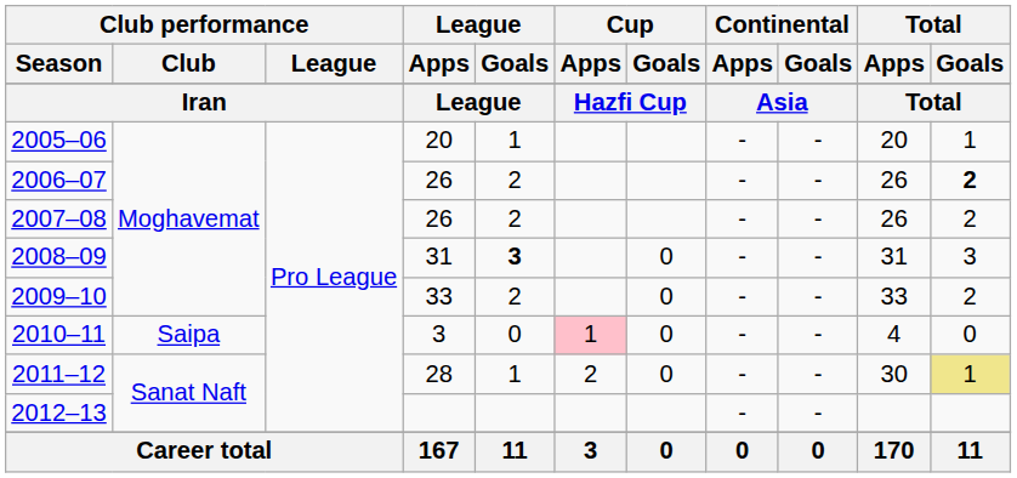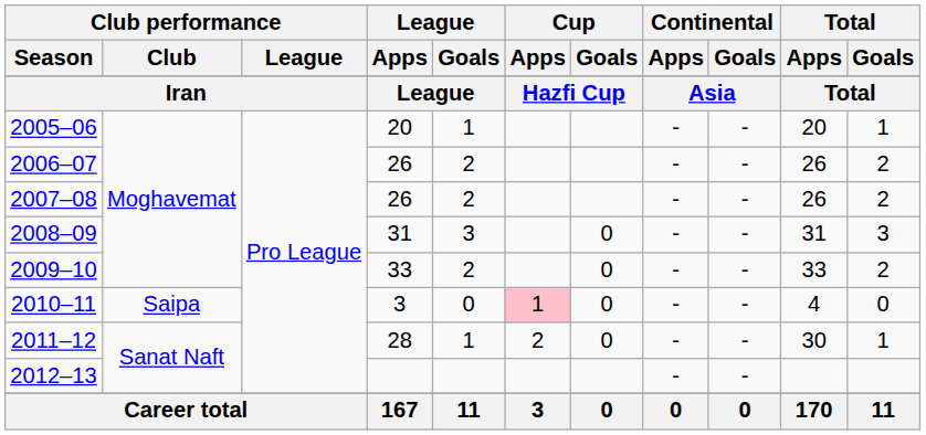2006–07 | Total / Goals: bold -> normal
2008–09 | League / Goals: bold -> normal
2011–12 | Total / Goals: khaki background -> no background
